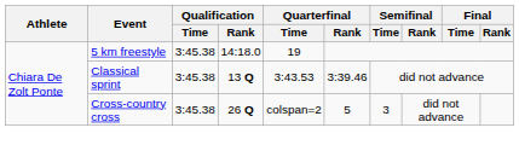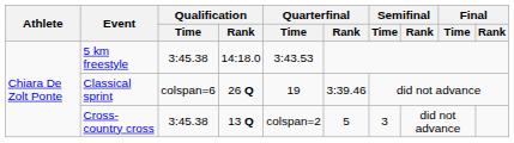5 km freestyle | Quarterfinal / Time: 19 -> 3:43.53
Classical sprint | Qualification / Time: 3:45.38 -> colspan=6
Classical sprint | Qualification / Rank: 13 Q -> 26 Q
Classical sprint | Quarterfinal / Time: 3:43.53 -> 19
Cross-country cross | Qualification / Rank: 26 Q -> 13 Q
